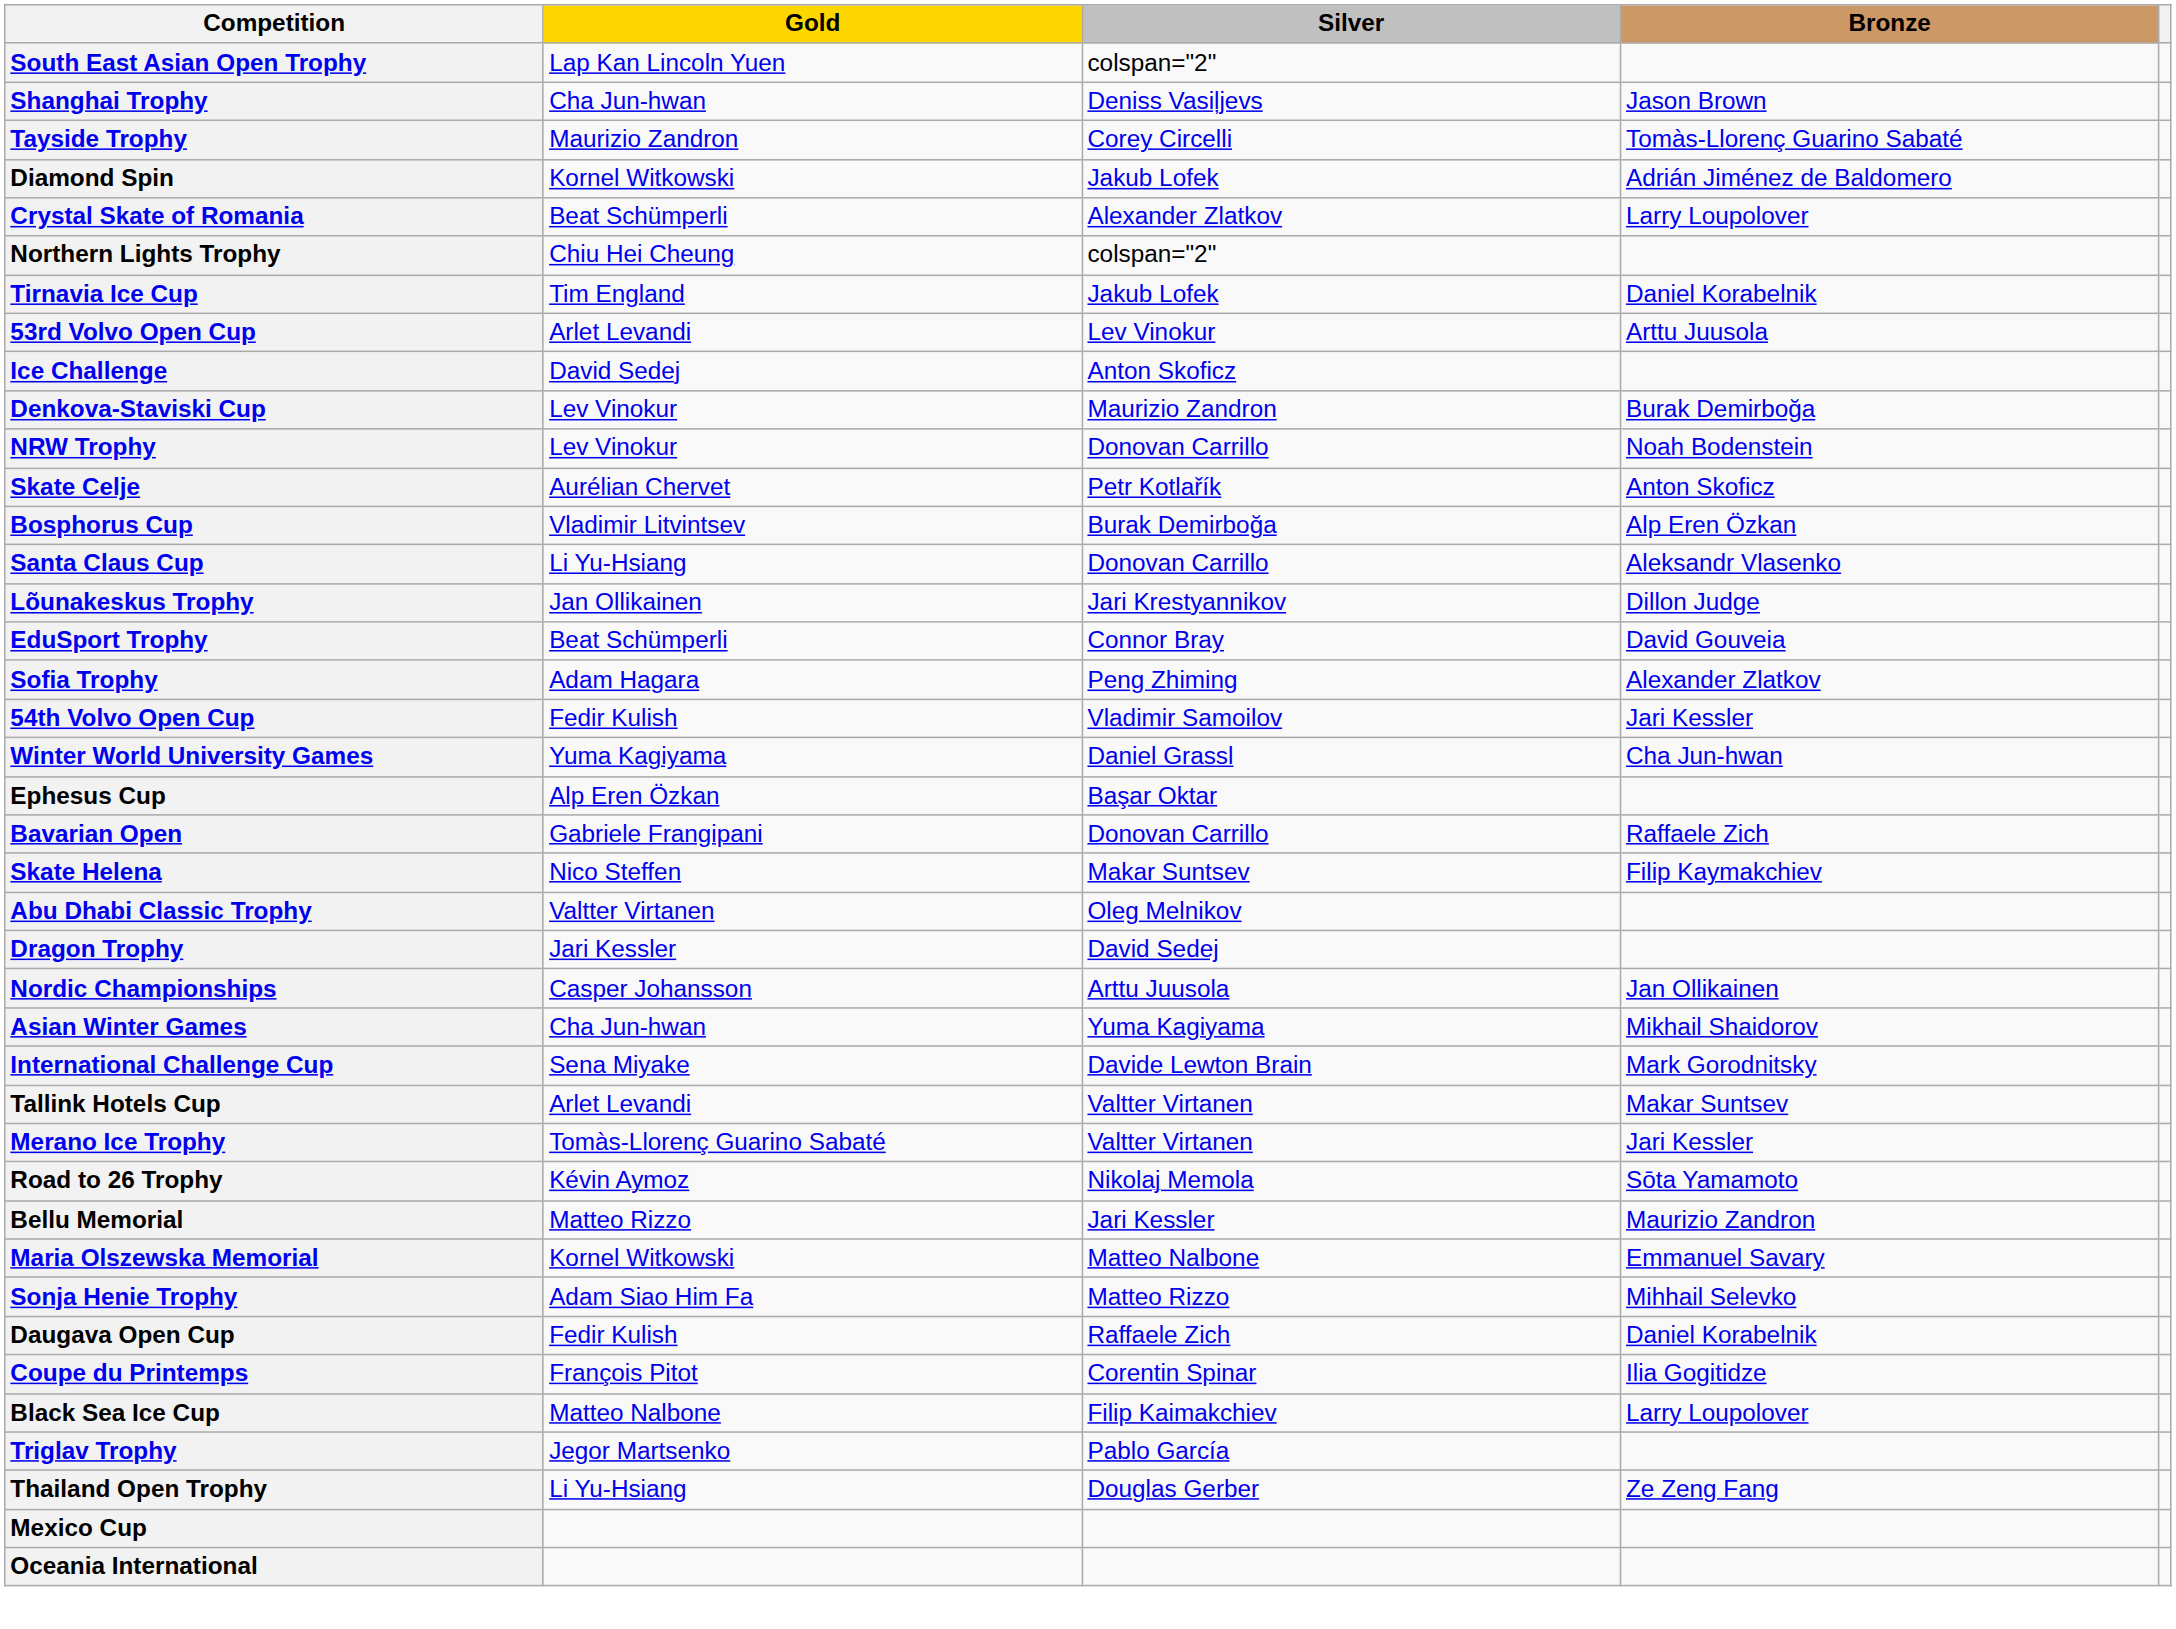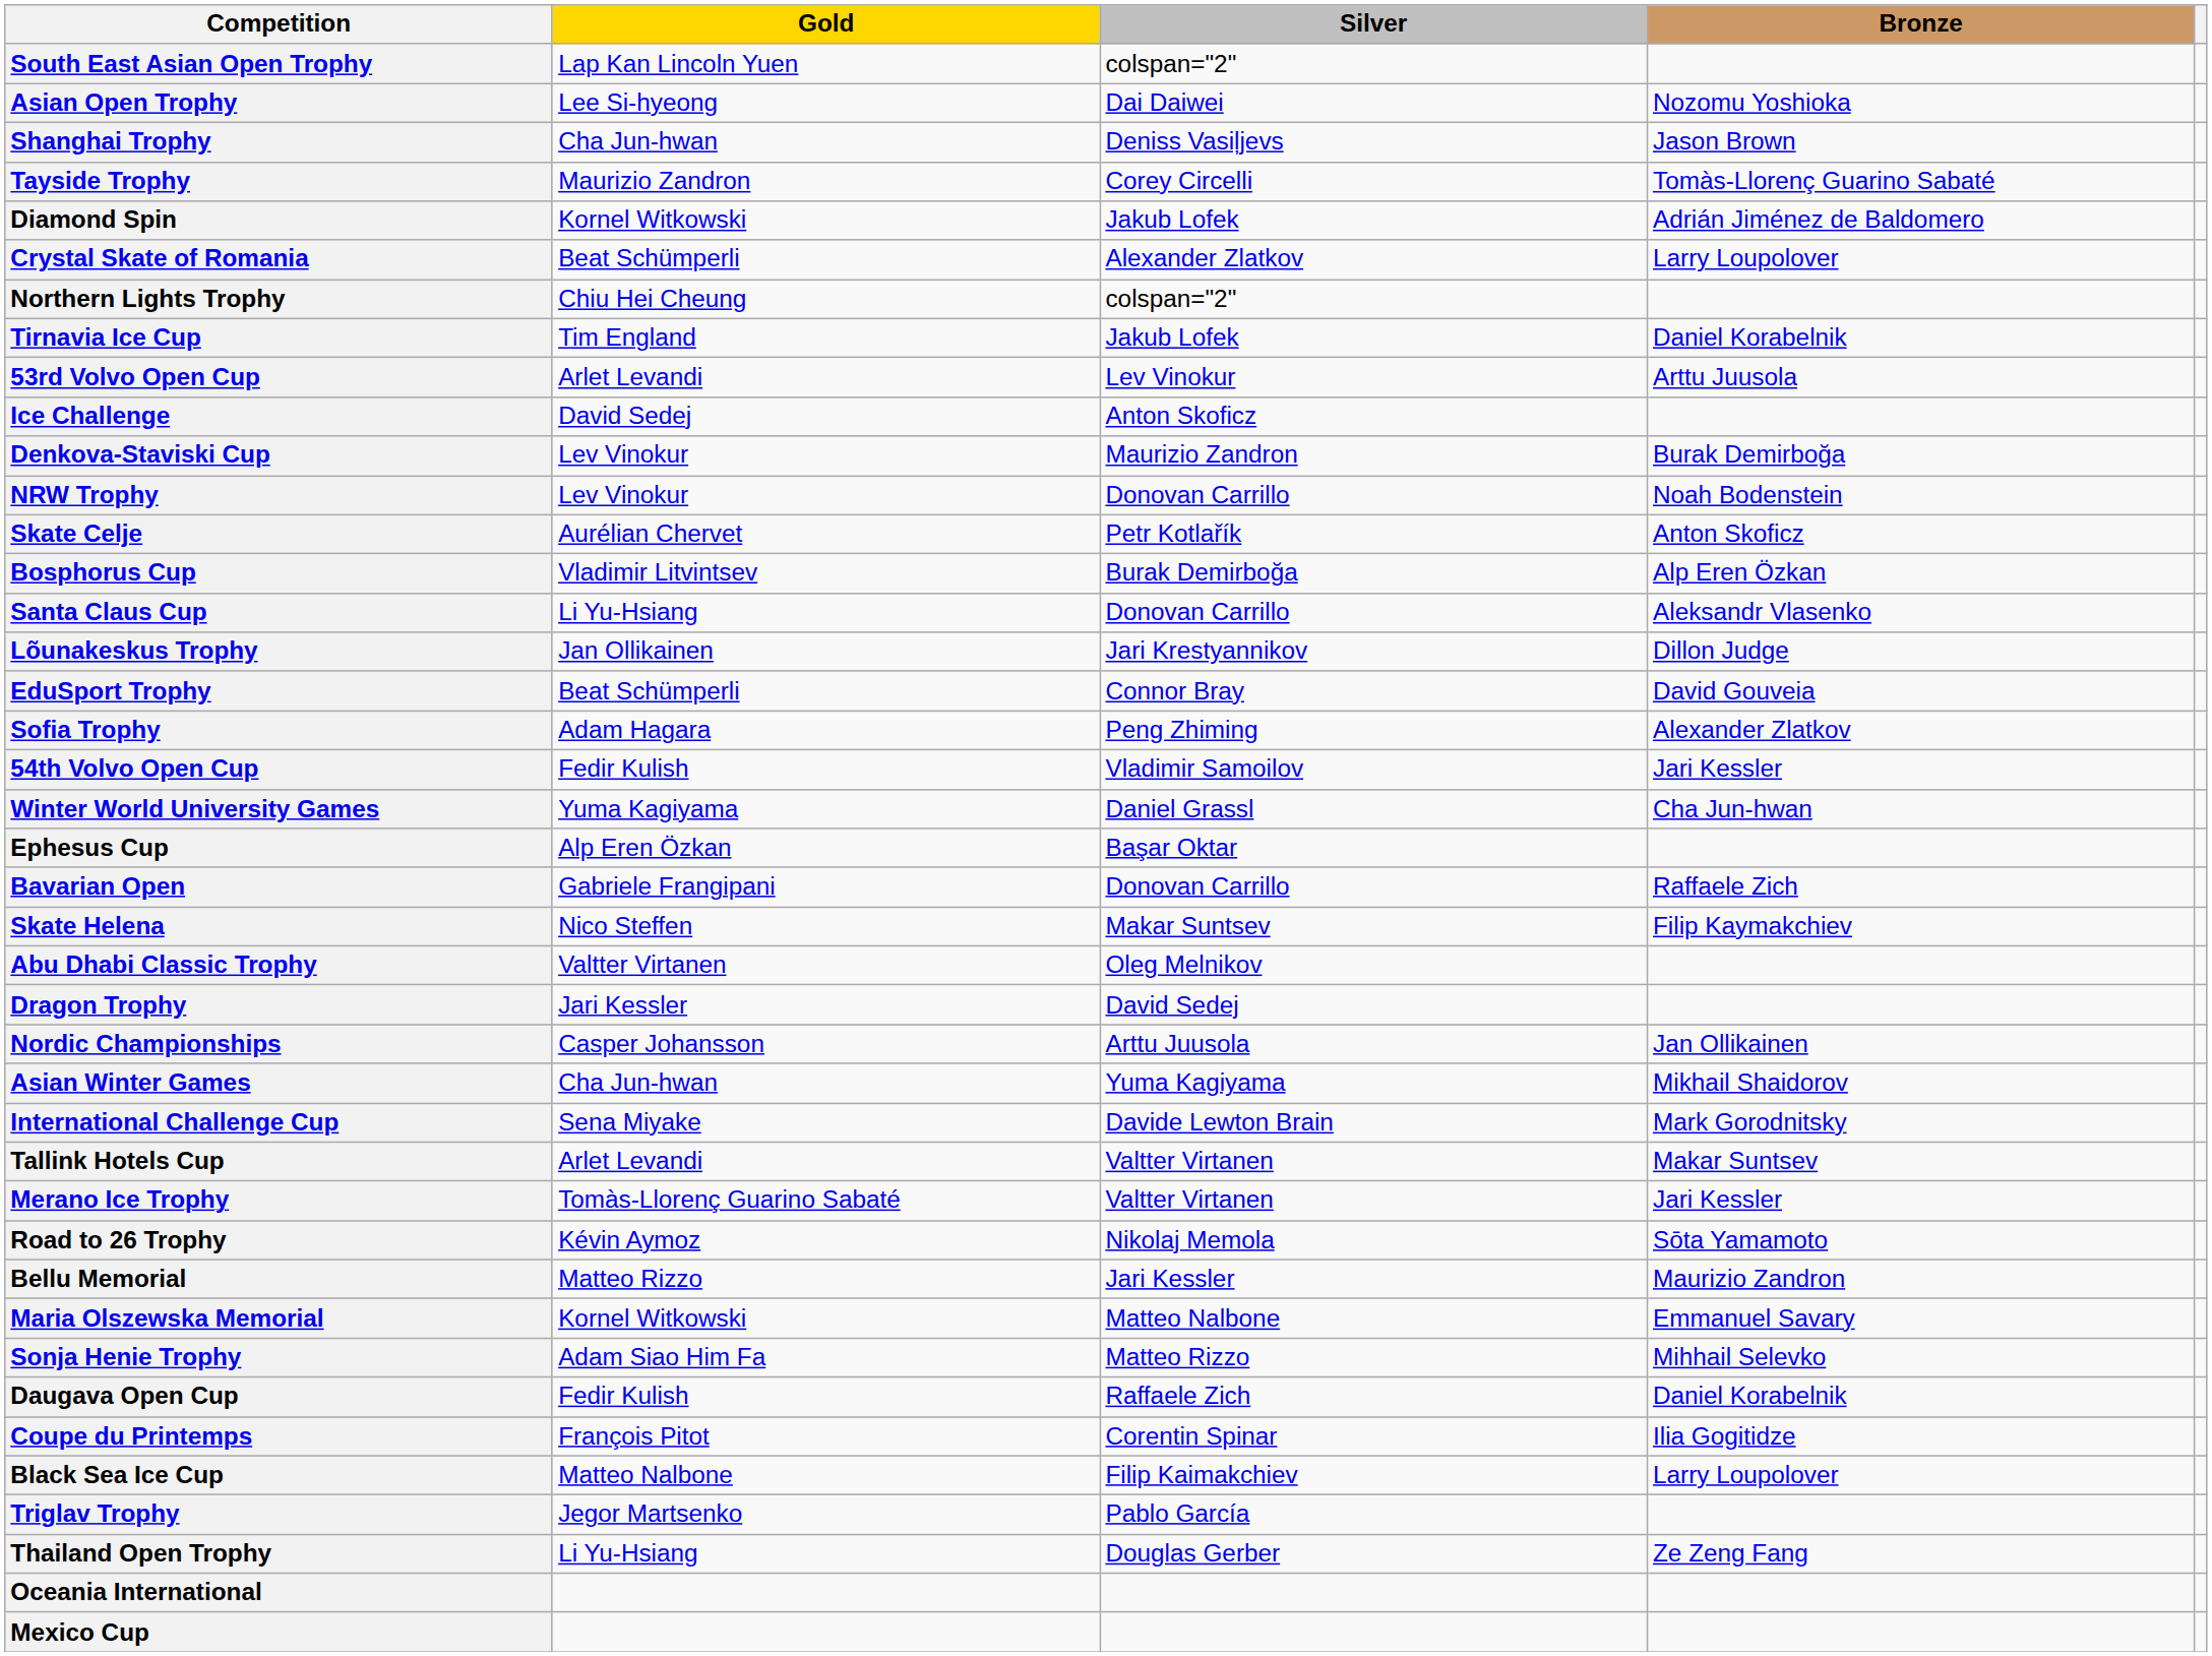+ row: Asian Open Trophy | Lee Si-hyeong | Dai Daiwei | Nozomu Yoshioka
rows swapped: Mexico Cup <-> Oceania International
